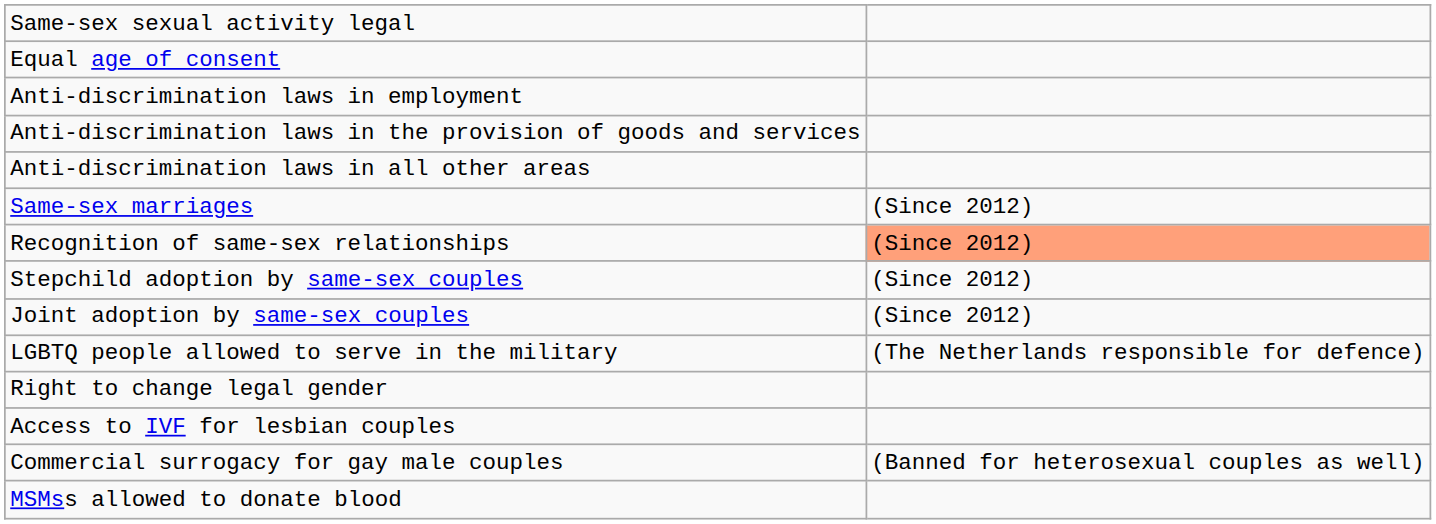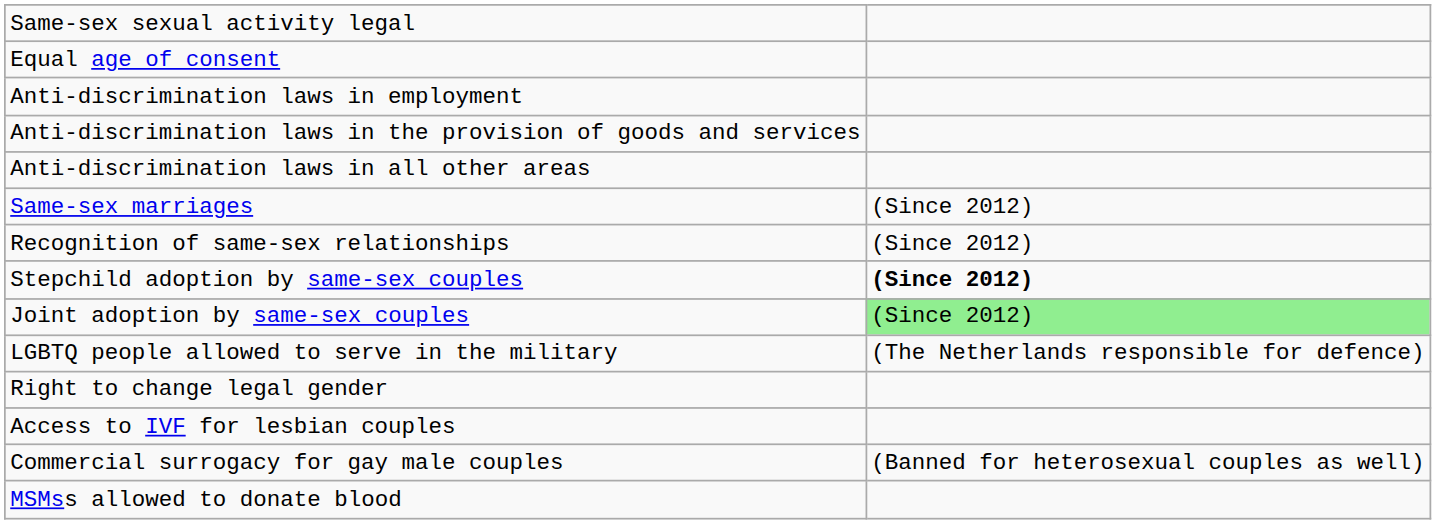Recognition of same-sex relationships | column 2: lightsalmon background -> no background
Stepchild adoption by same-sex couples | column 2: normal -> bold
Joint adoption by same-sex couples | column 2: no background -> lightgreen background
